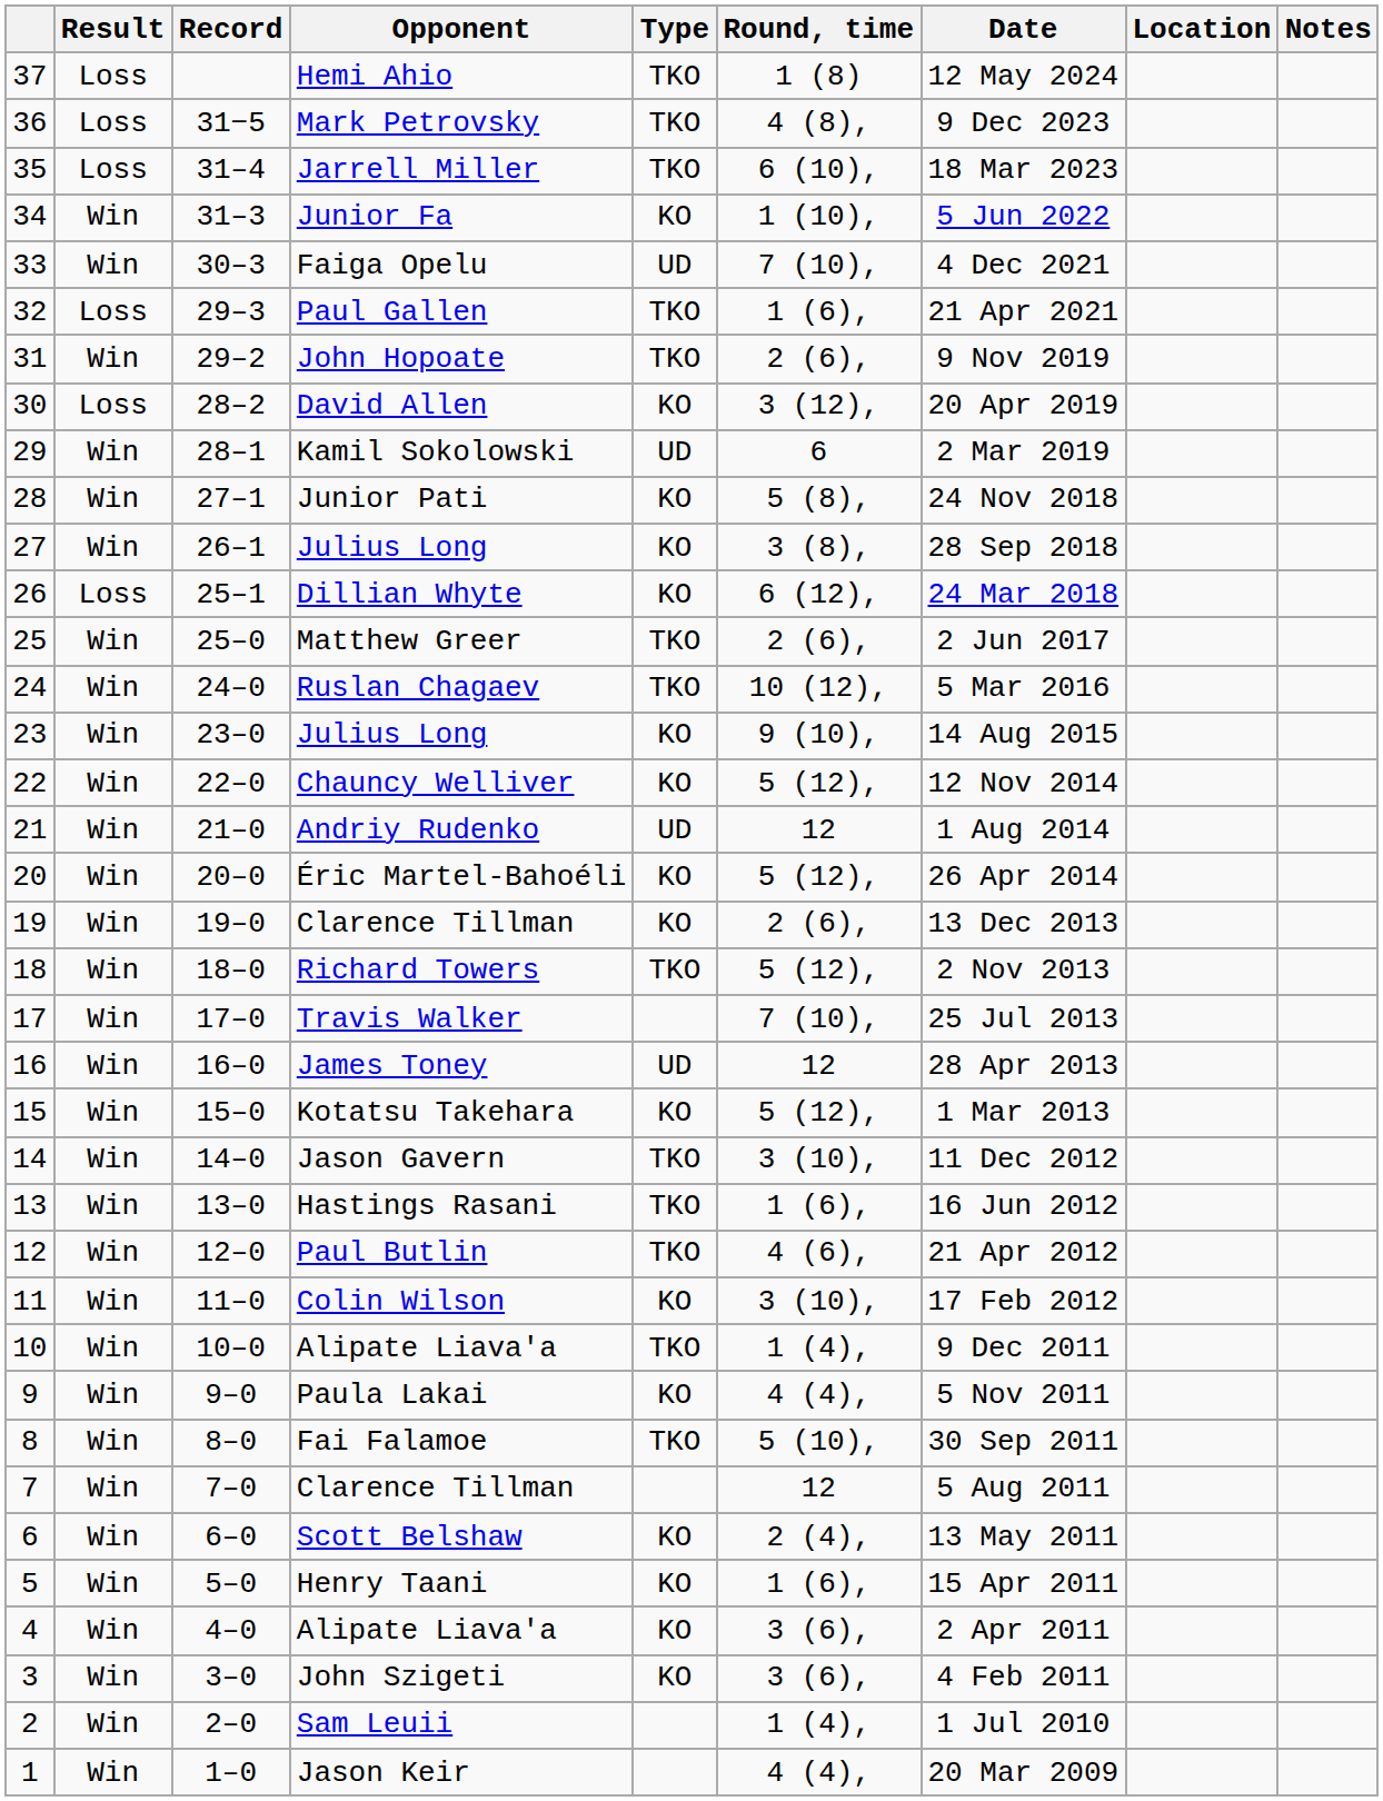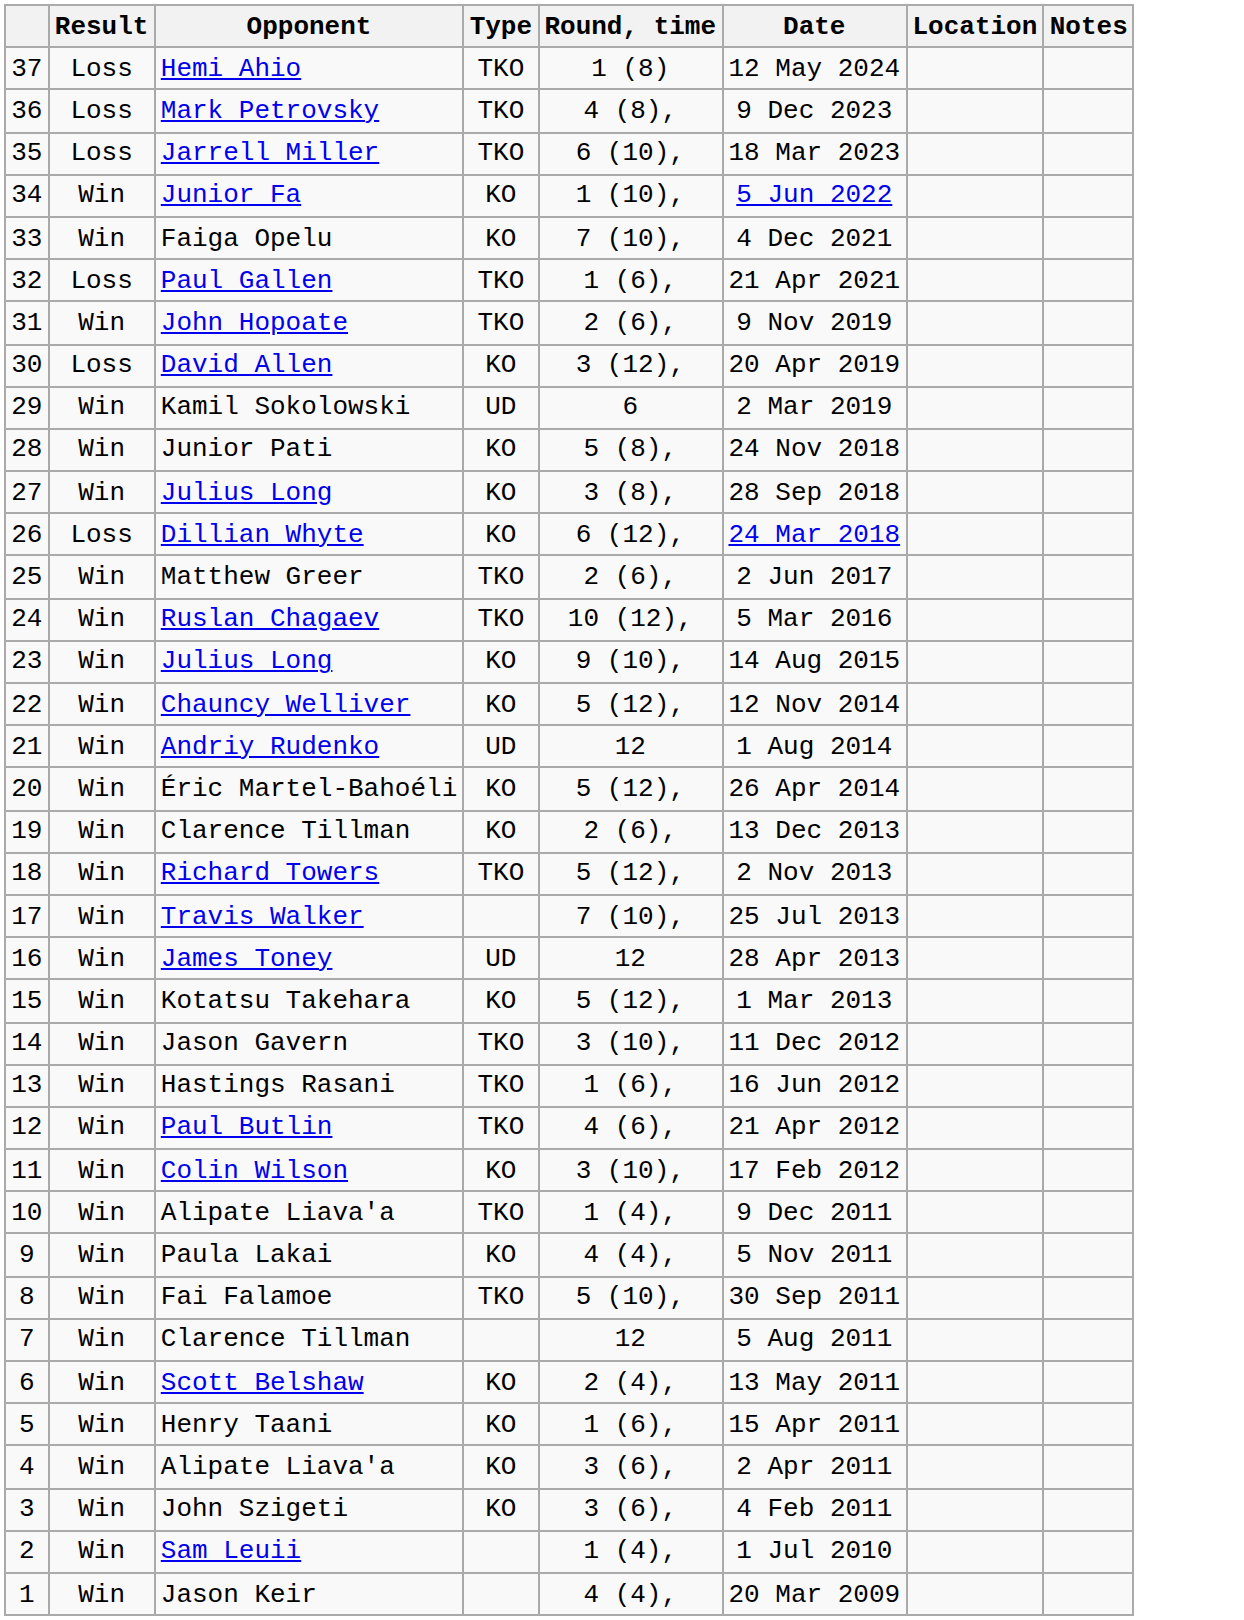- column: Record | 31−5 | 31–4 | 31–3 | 30–3 | 29–3 | 29–2 | 28–2 | 28–1 | 27–1 | 26–1 | 25–1 | 25–0 | 24–0 | 23–0 | 22–0 | 21–0 | 20–0 | 19–0 | 18–0 | 17–0 | 16–0 | 15–0 | 14–0 | 13–0 | 12–0 | 11–0 | 10–0 | 9–0 | 8–0 | 7–0 | 6–0 | 5–0 | 4–0 | 3–0 | 2–0 | 1–0
Faiga Opelu | Type: UD -> KO
